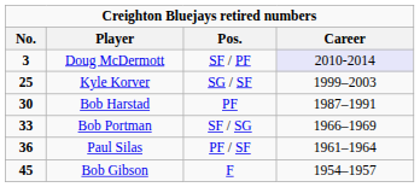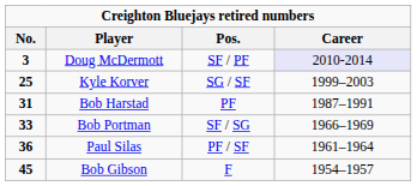Bob Harstad | No.: 30 -> 31
